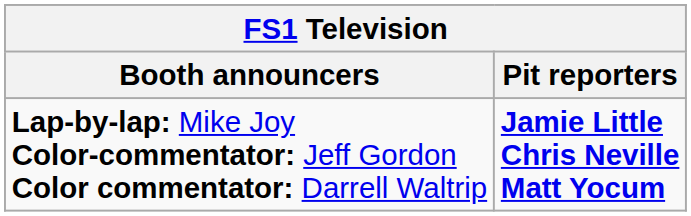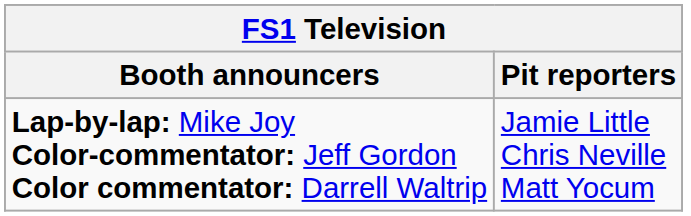row 3 | Pit reporters: bold -> normal
